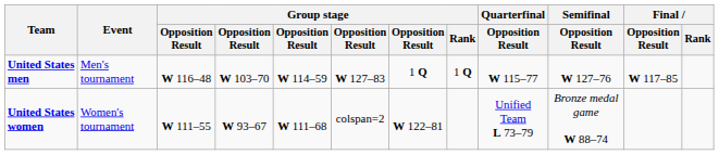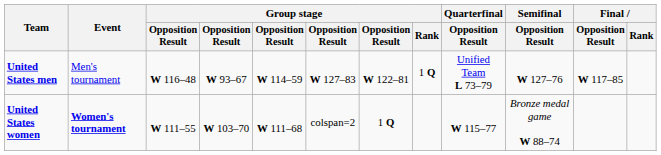United States men | column 4: W 103–70 -> W 93–67
United States men | column 7: 1 Q -> W 122–81
United States men | Quarterfinal / Opposition Result: W 115–77 -> Unified Team L 73–79
United States women | Event: normal -> bold
United States women | column 4: W 93–67 -> W 103–70
United States women | column 7: W 122–81 -> 1 Q
United States women | Quarterfinal / Opposition Result: Unified Team L 73–79 -> W 115–77
